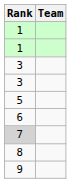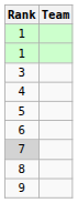row 5 | Rank: 3 -> 4
